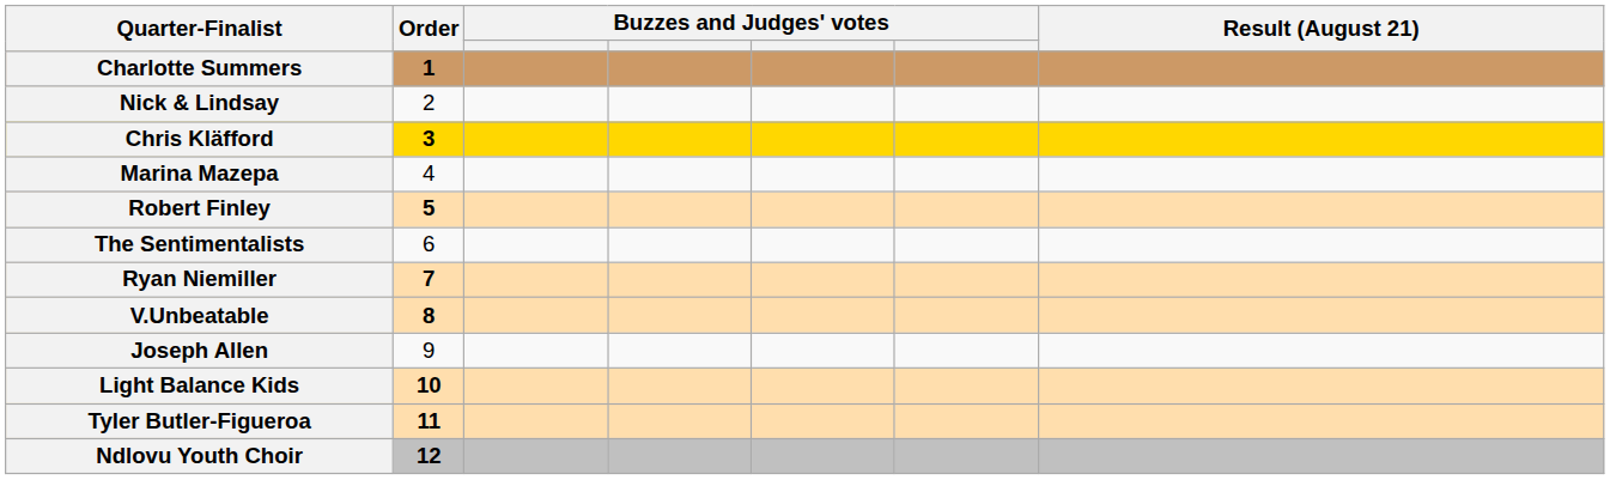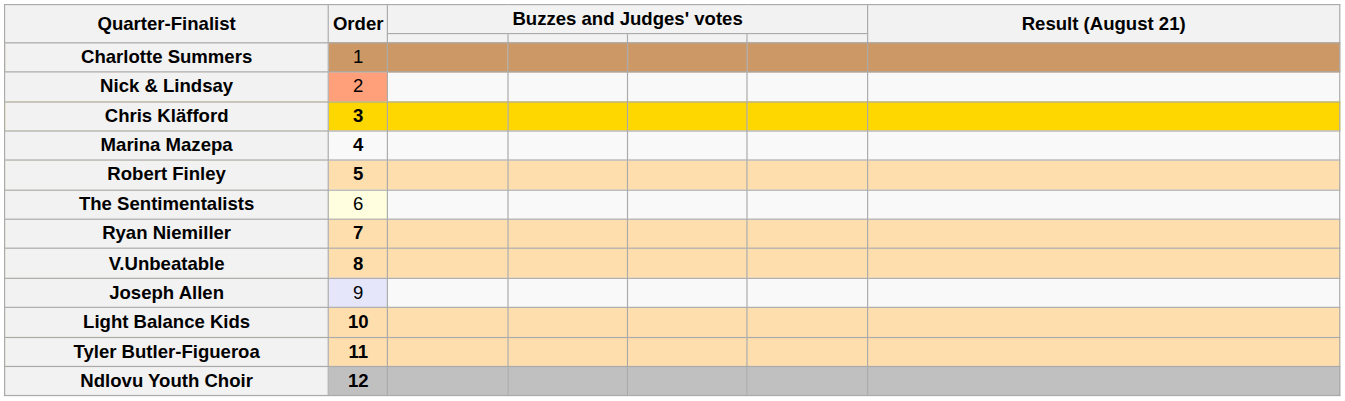Charlotte Summers | Order: bold -> normal
Nick & Lindsay | Order: no background -> lightsalmon background
Marina Mazepa | Order: normal -> bold
The Sentimentalists | Order: no background -> lightyellow background
Joseph Allen | Order: no background -> lavender background
